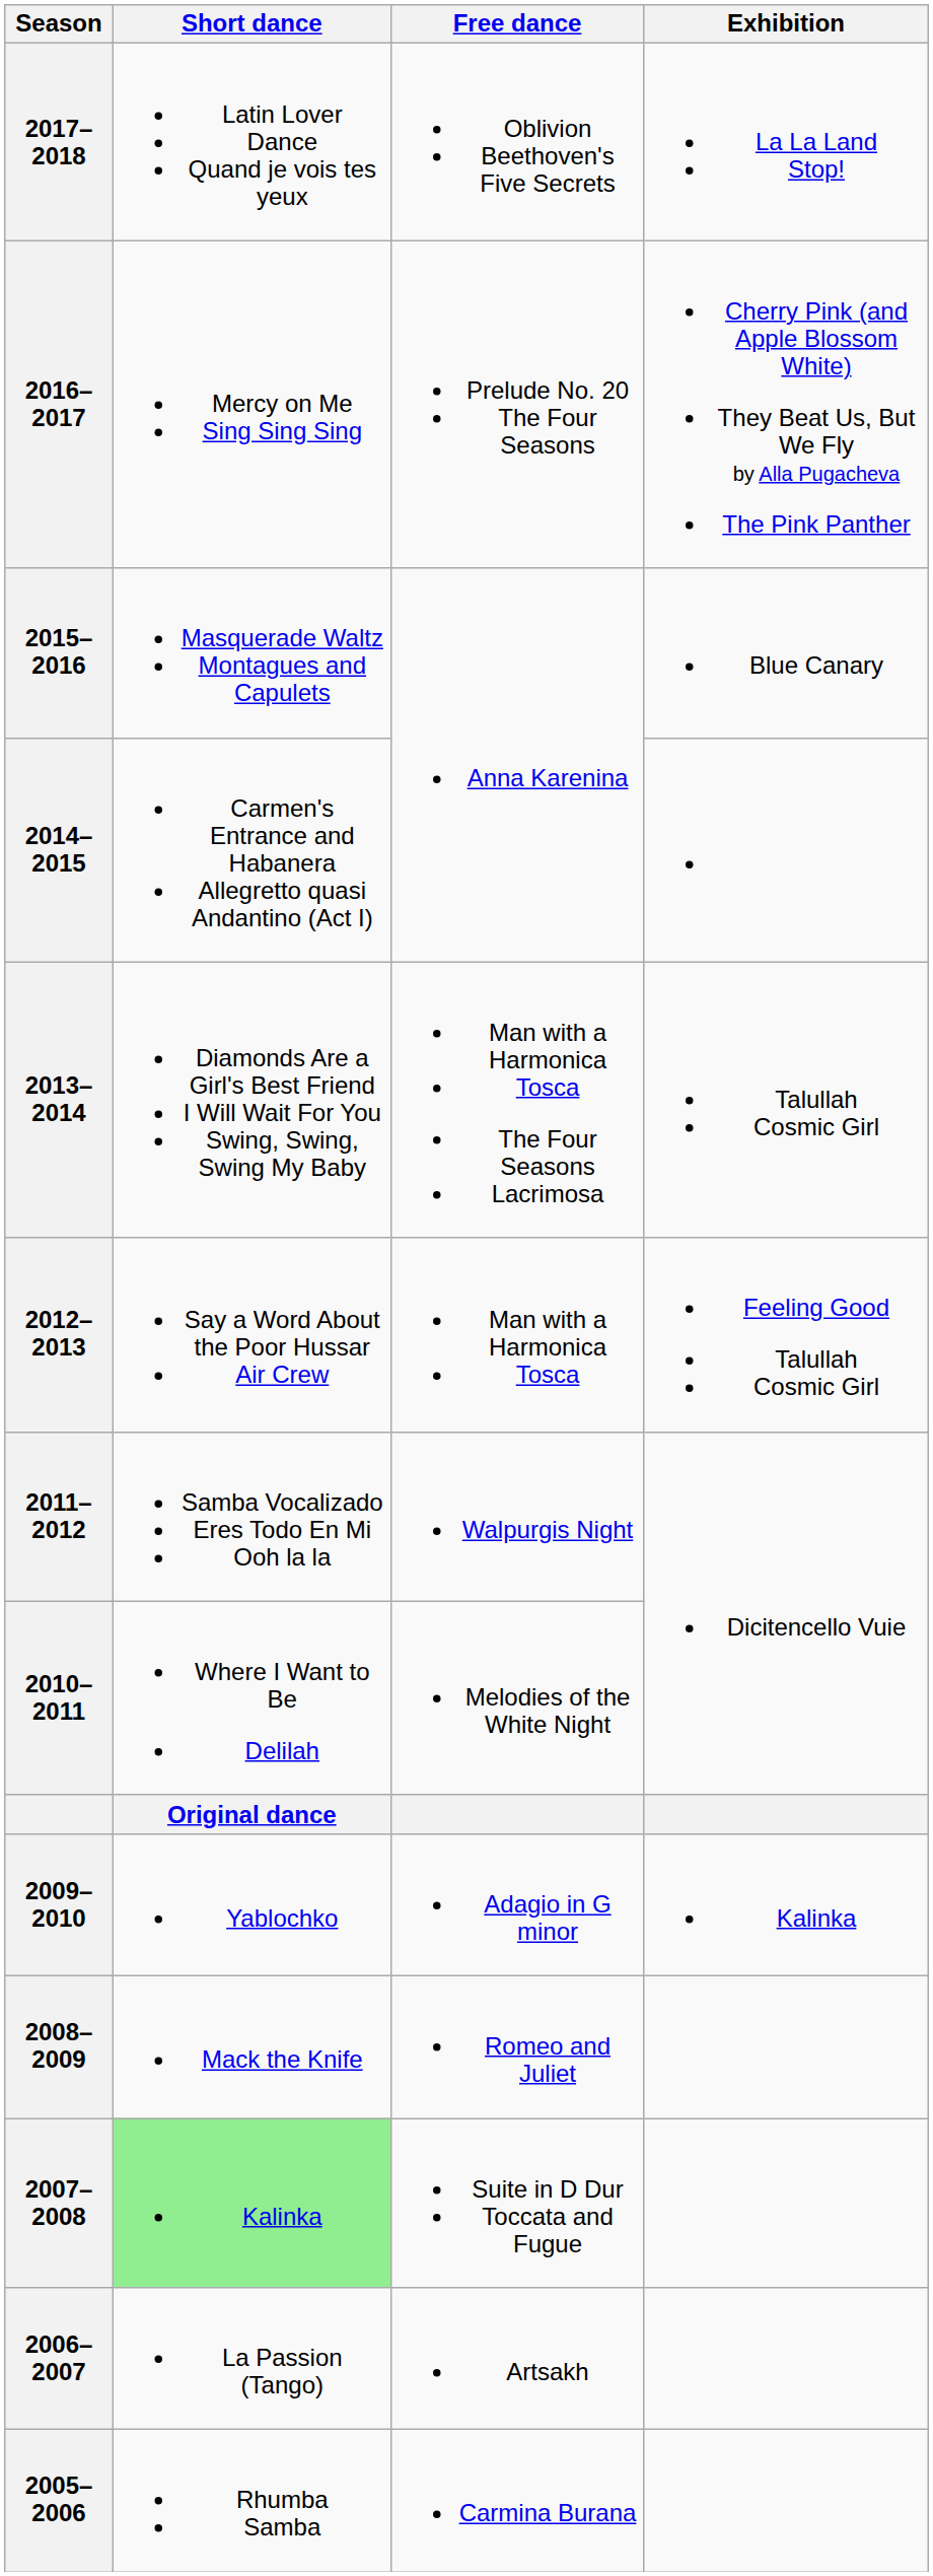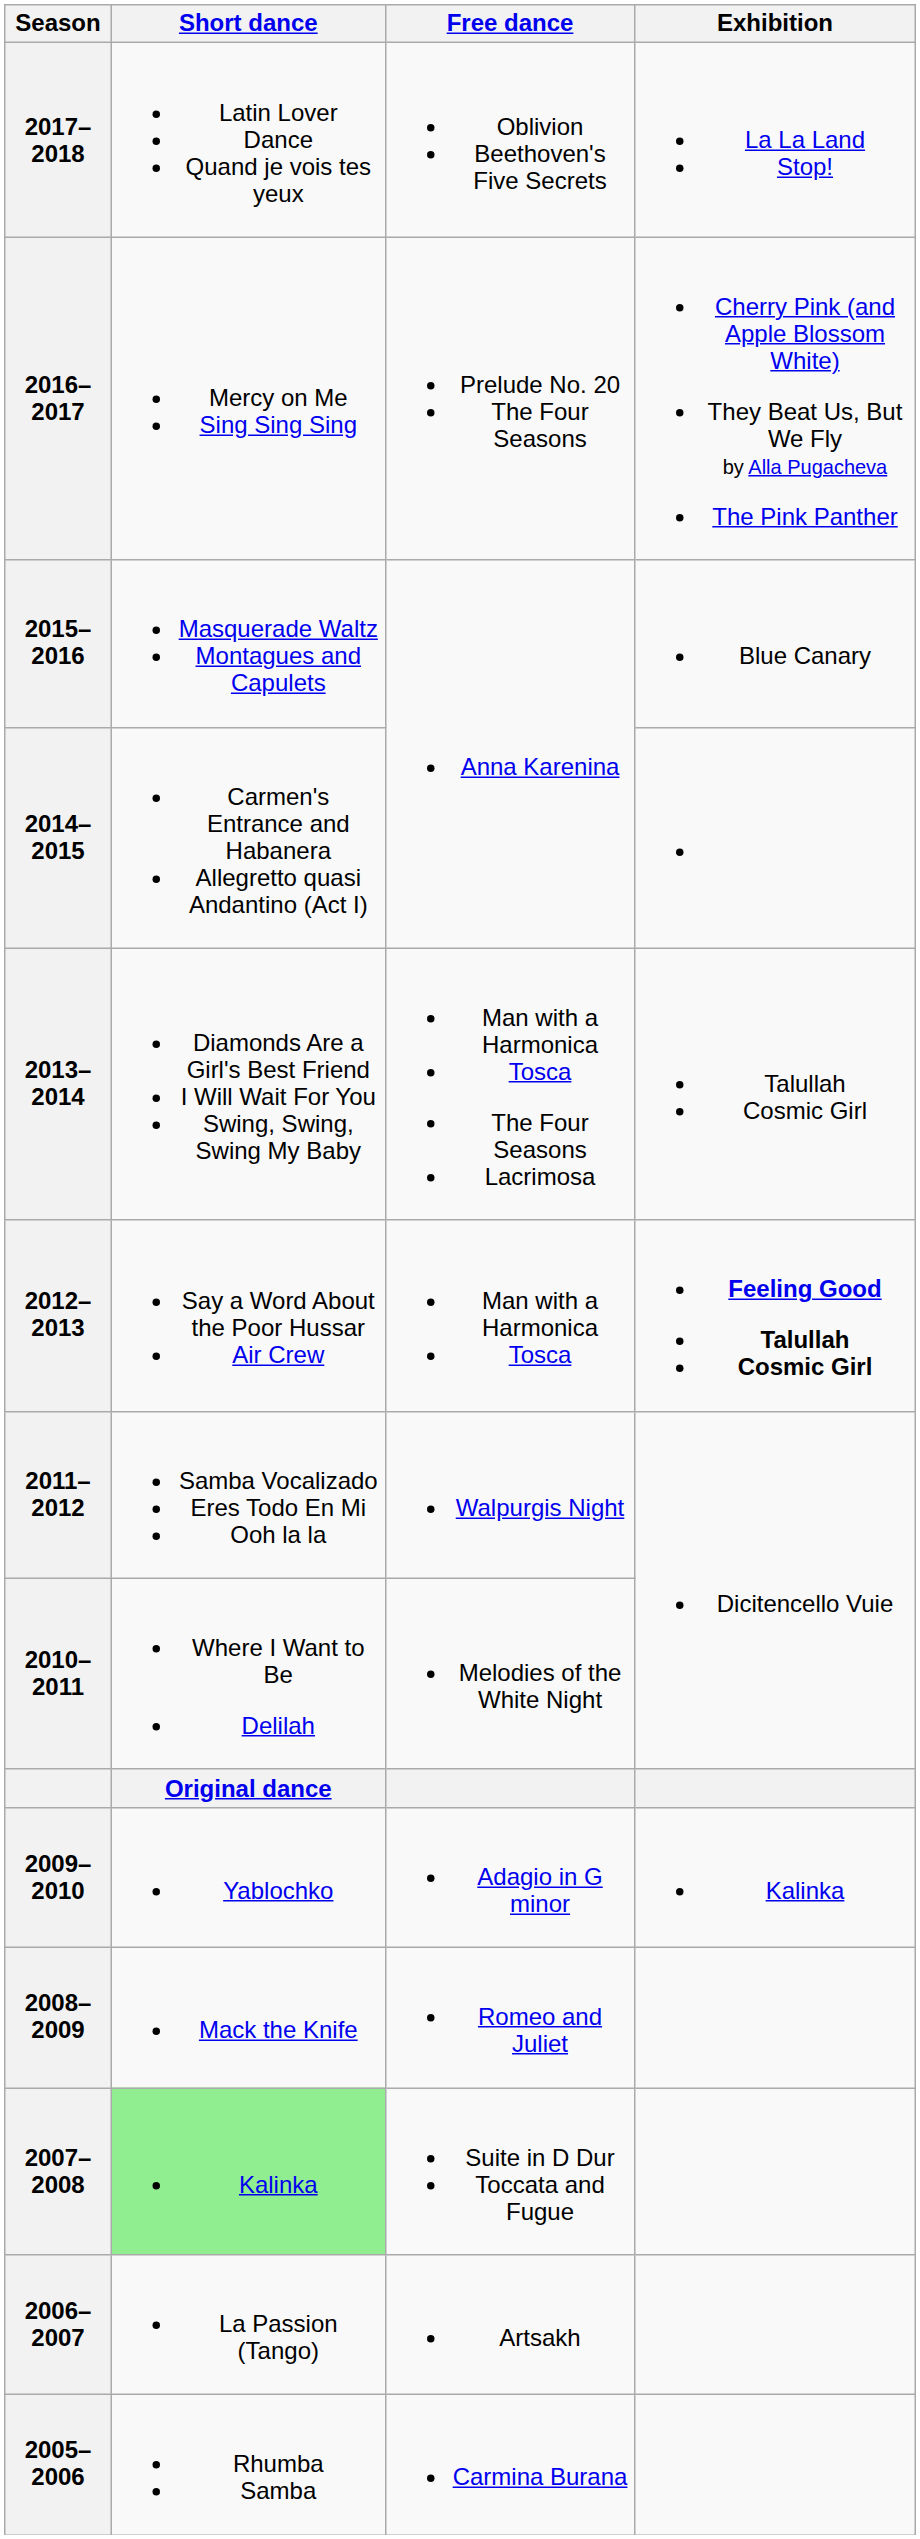2012–2013 | Exhibition: normal -> bold
